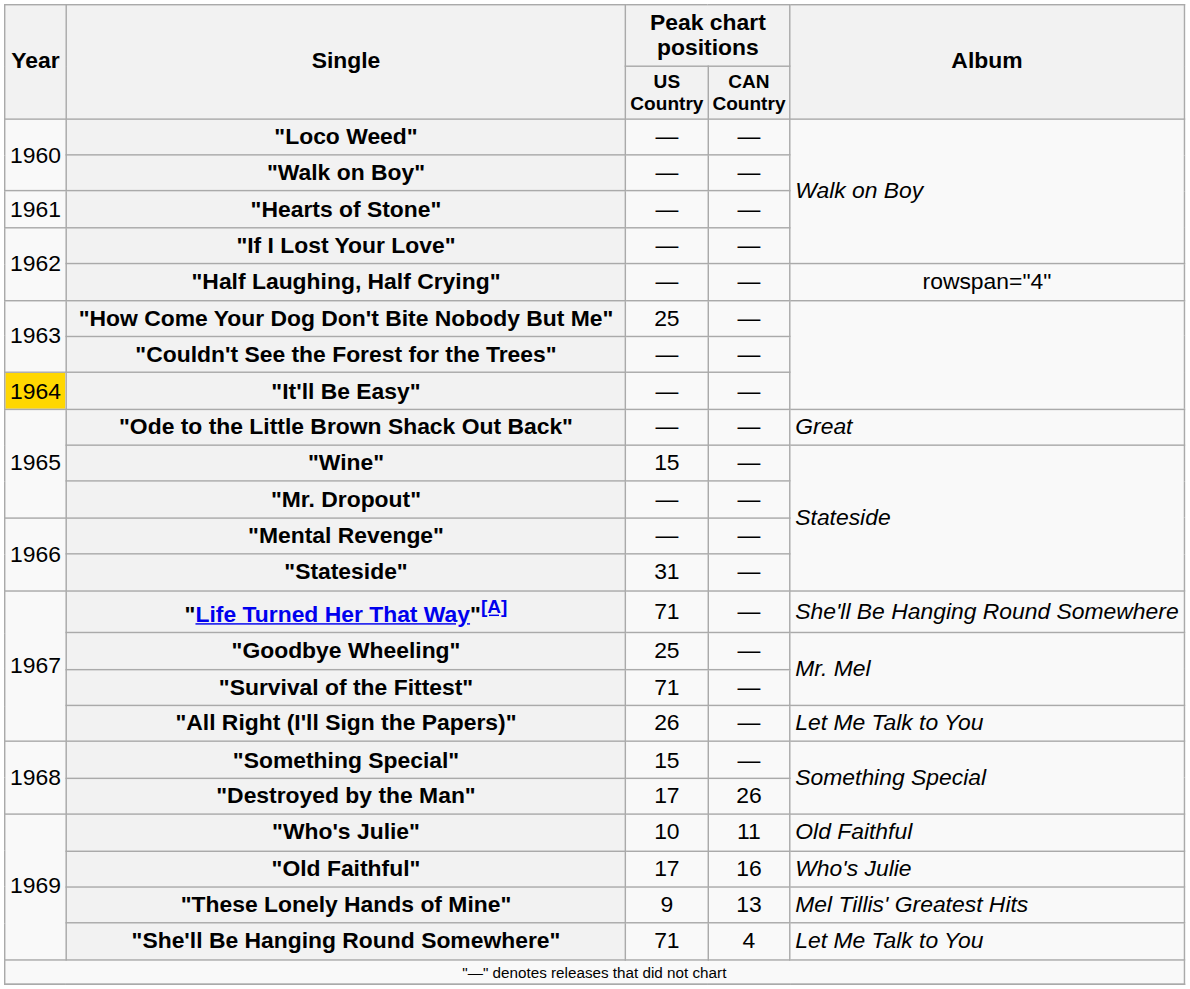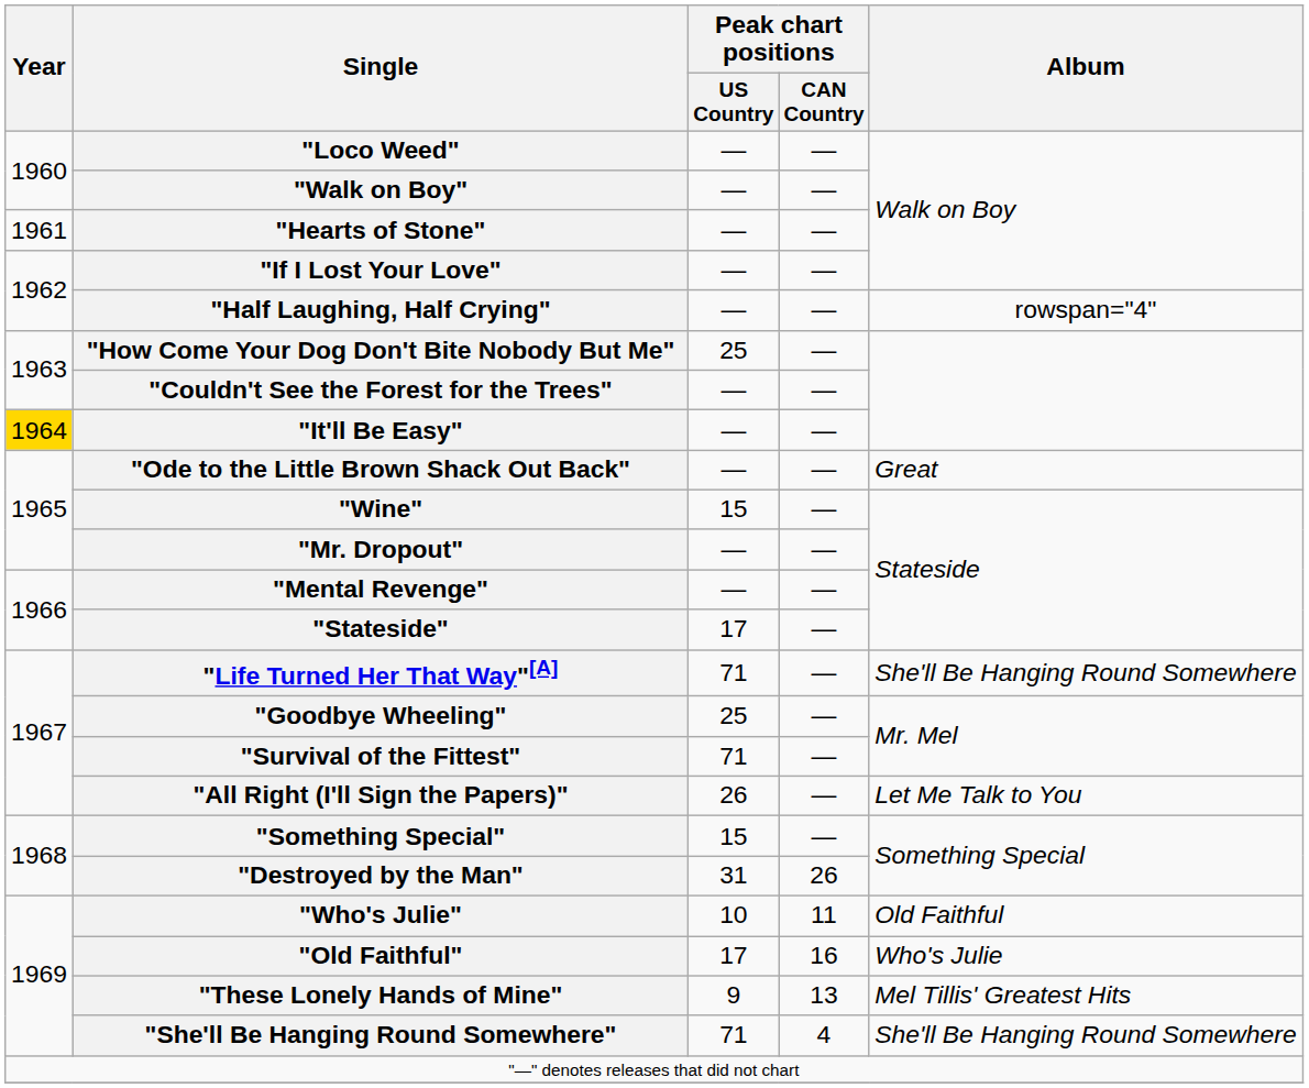"Stateside" | Peak chart positions / US Country: 31 -> 17
"Destroyed by the Man" | Peak chart positions / US Country: 17 -> 31
"She'll Be Hanging Round Somewhere" | Album: Let Me Talk to You -> She'll Be Hanging Round Somewhere
